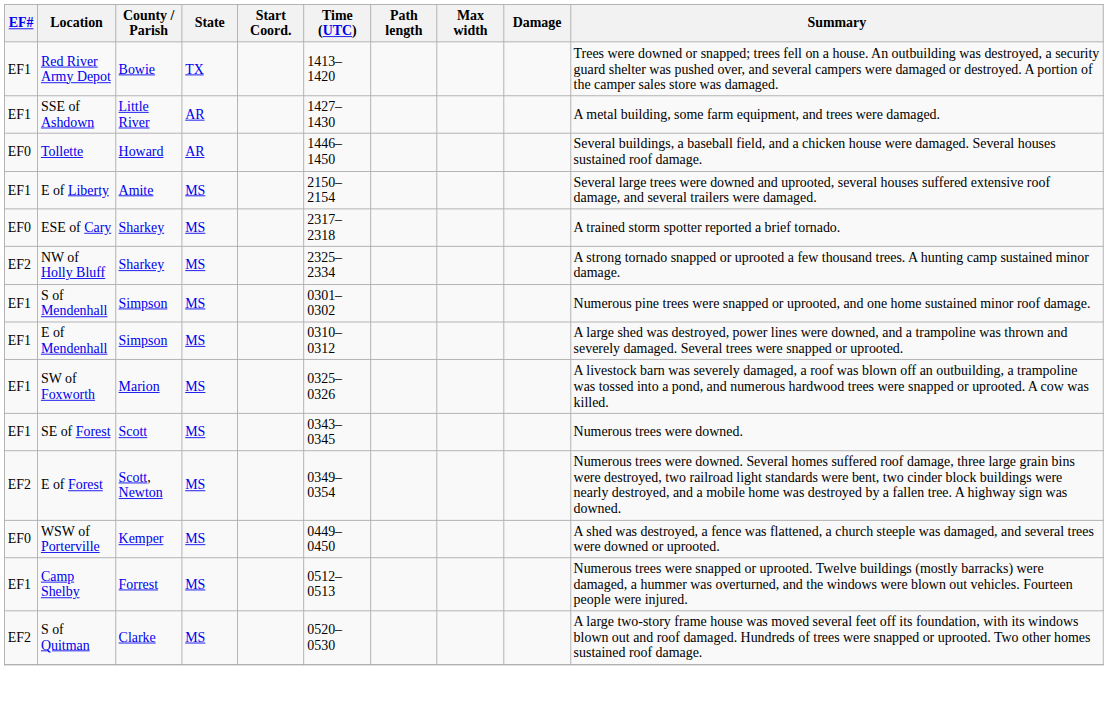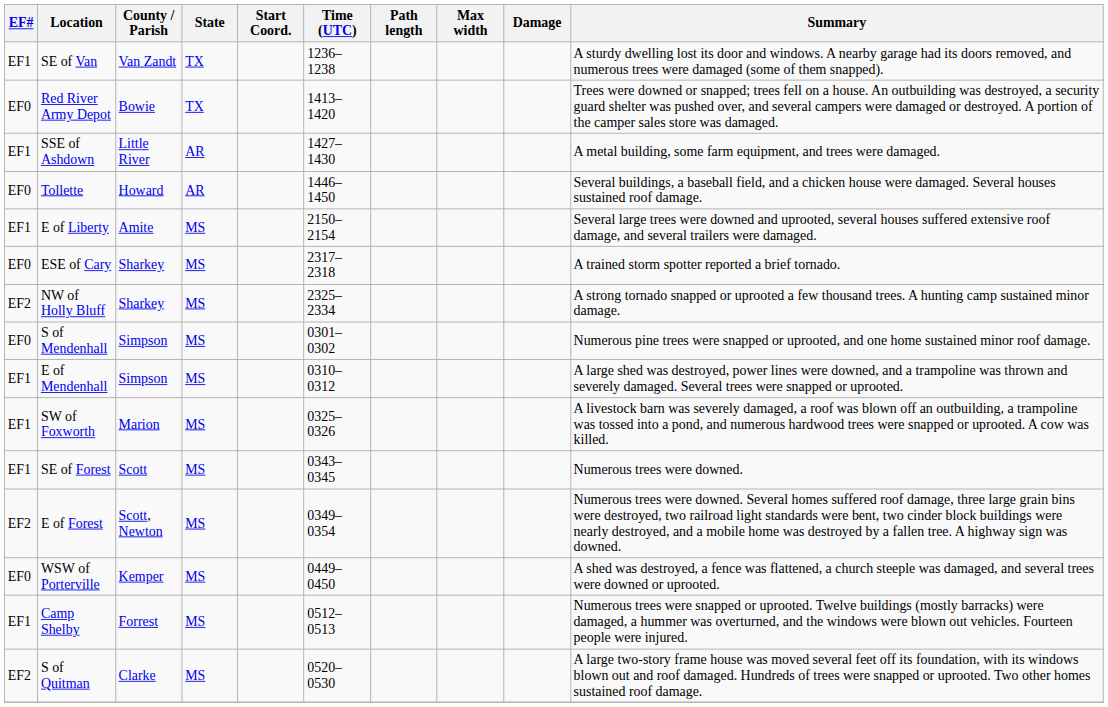+ row: EF1 | SE of Van | Van Zandt | TX | 1236–1238 | A sturdy dwelling lost its door and windows. A nearby garage had its doors removed, and numerous trees were damaged (some of them snapped).
Red River Army Depot | EF#: EF1 -> EF0
S of Mendenhall | EF#: EF1 -> EF0
